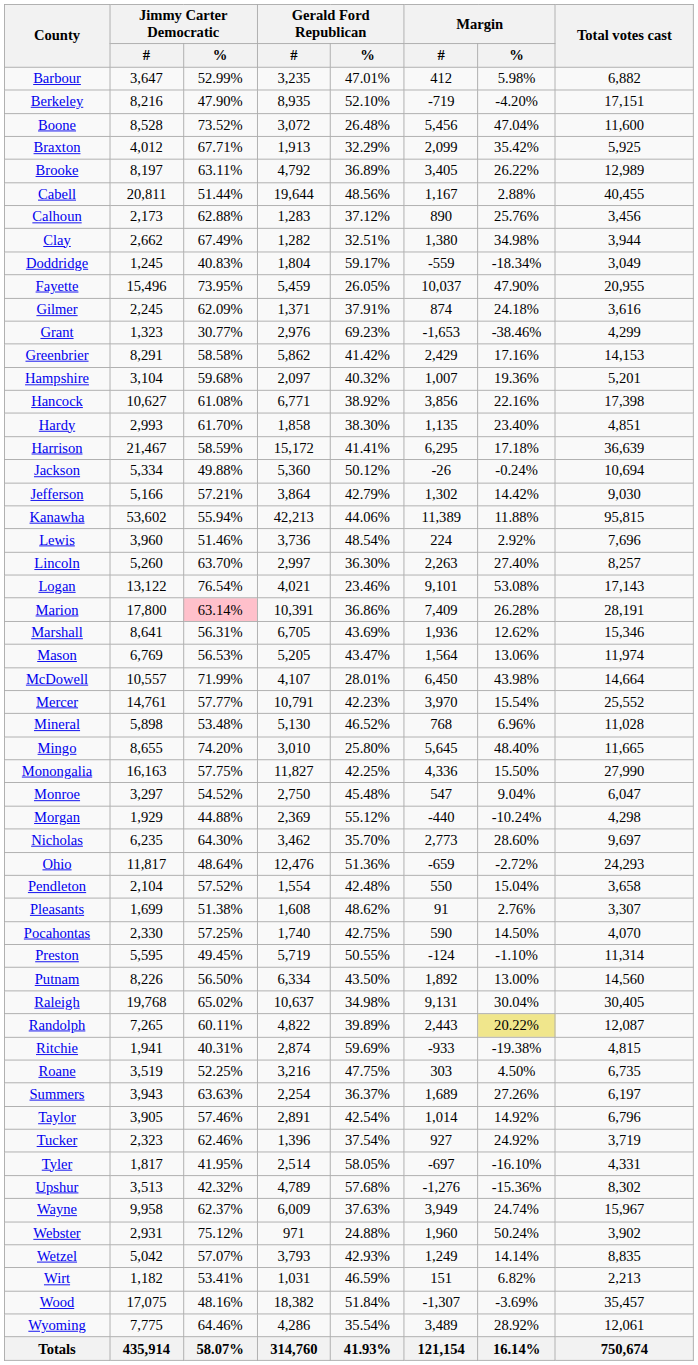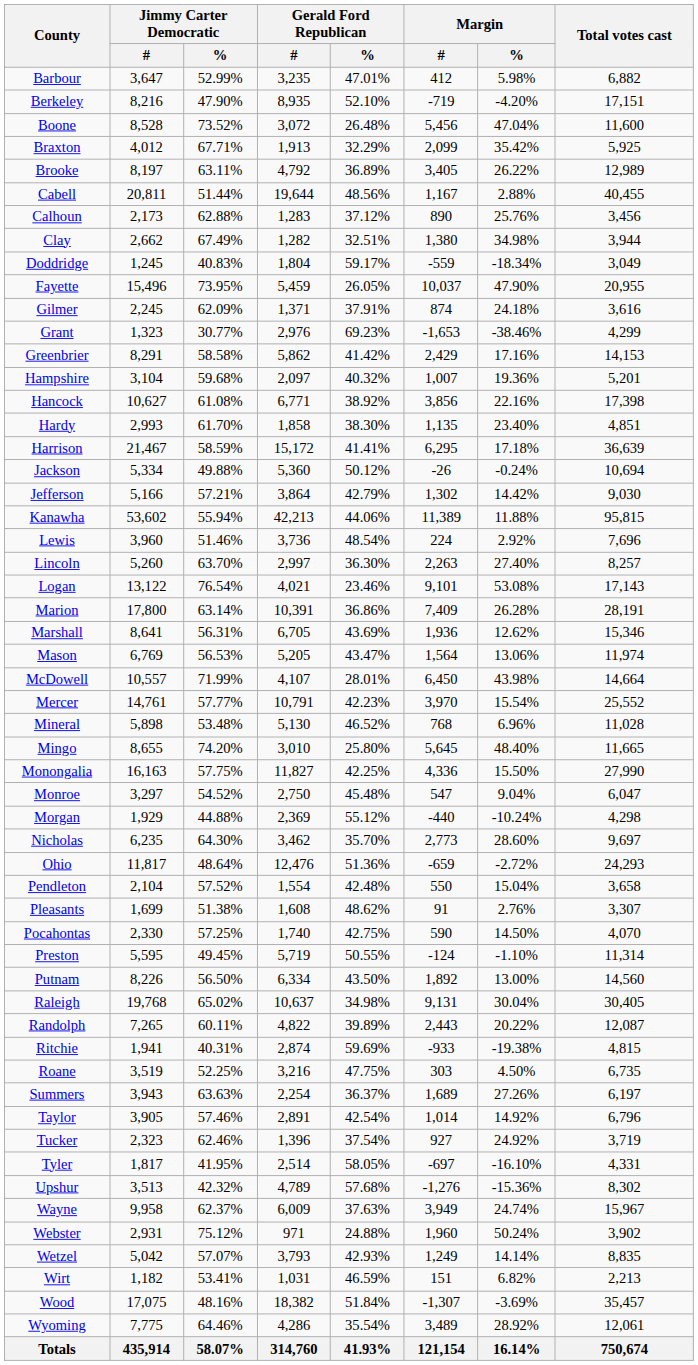Marion | Jimmy Carter Democratic / %: pink background -> no background
Randolph | Margin / %: khaki background -> no background
